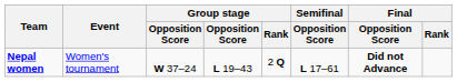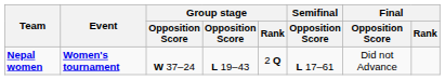Nepal women | Event: normal -> bold
Nepal women | Final / Opposition Score: bold -> normal
